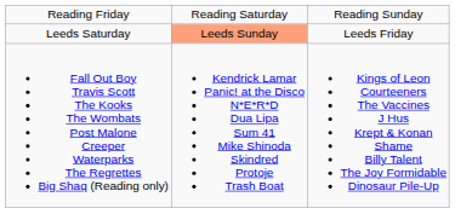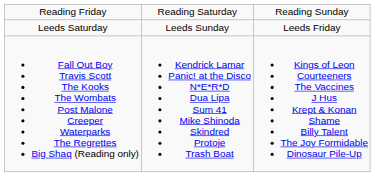Leeds Saturday | column 2: lightsalmon background -> no background
